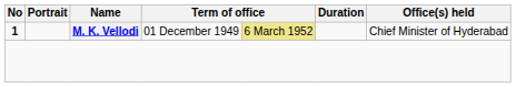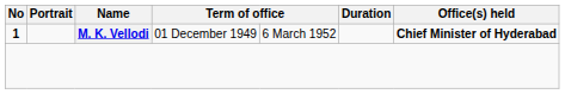M. K. Vellodi | column 5: khaki background -> no background
M. K. Vellodi | Office(s) held: normal -> bold
